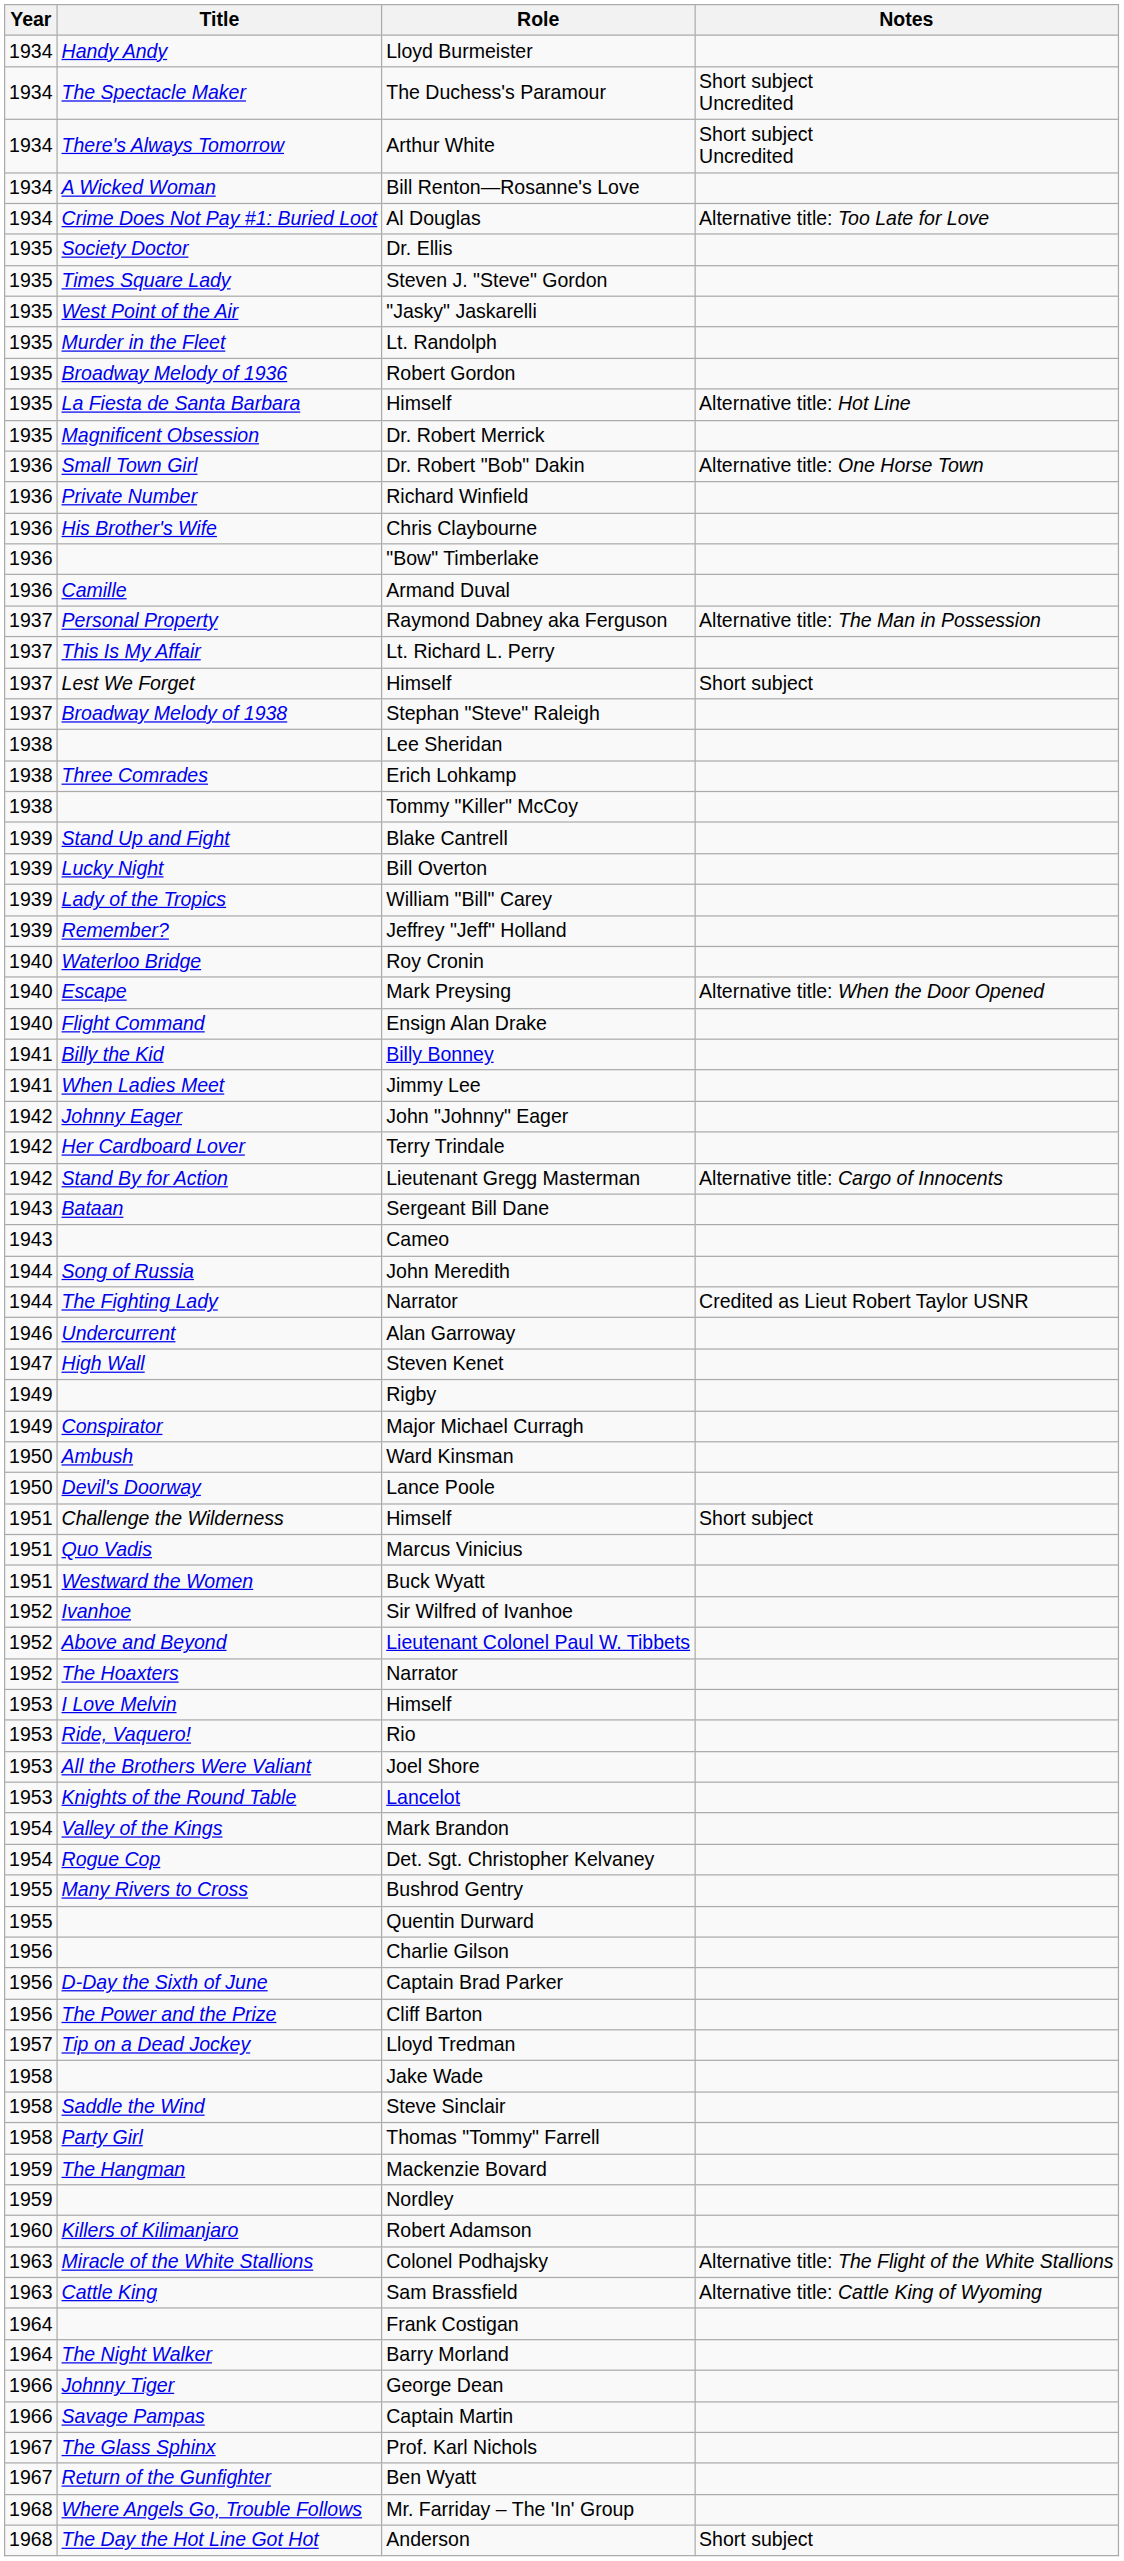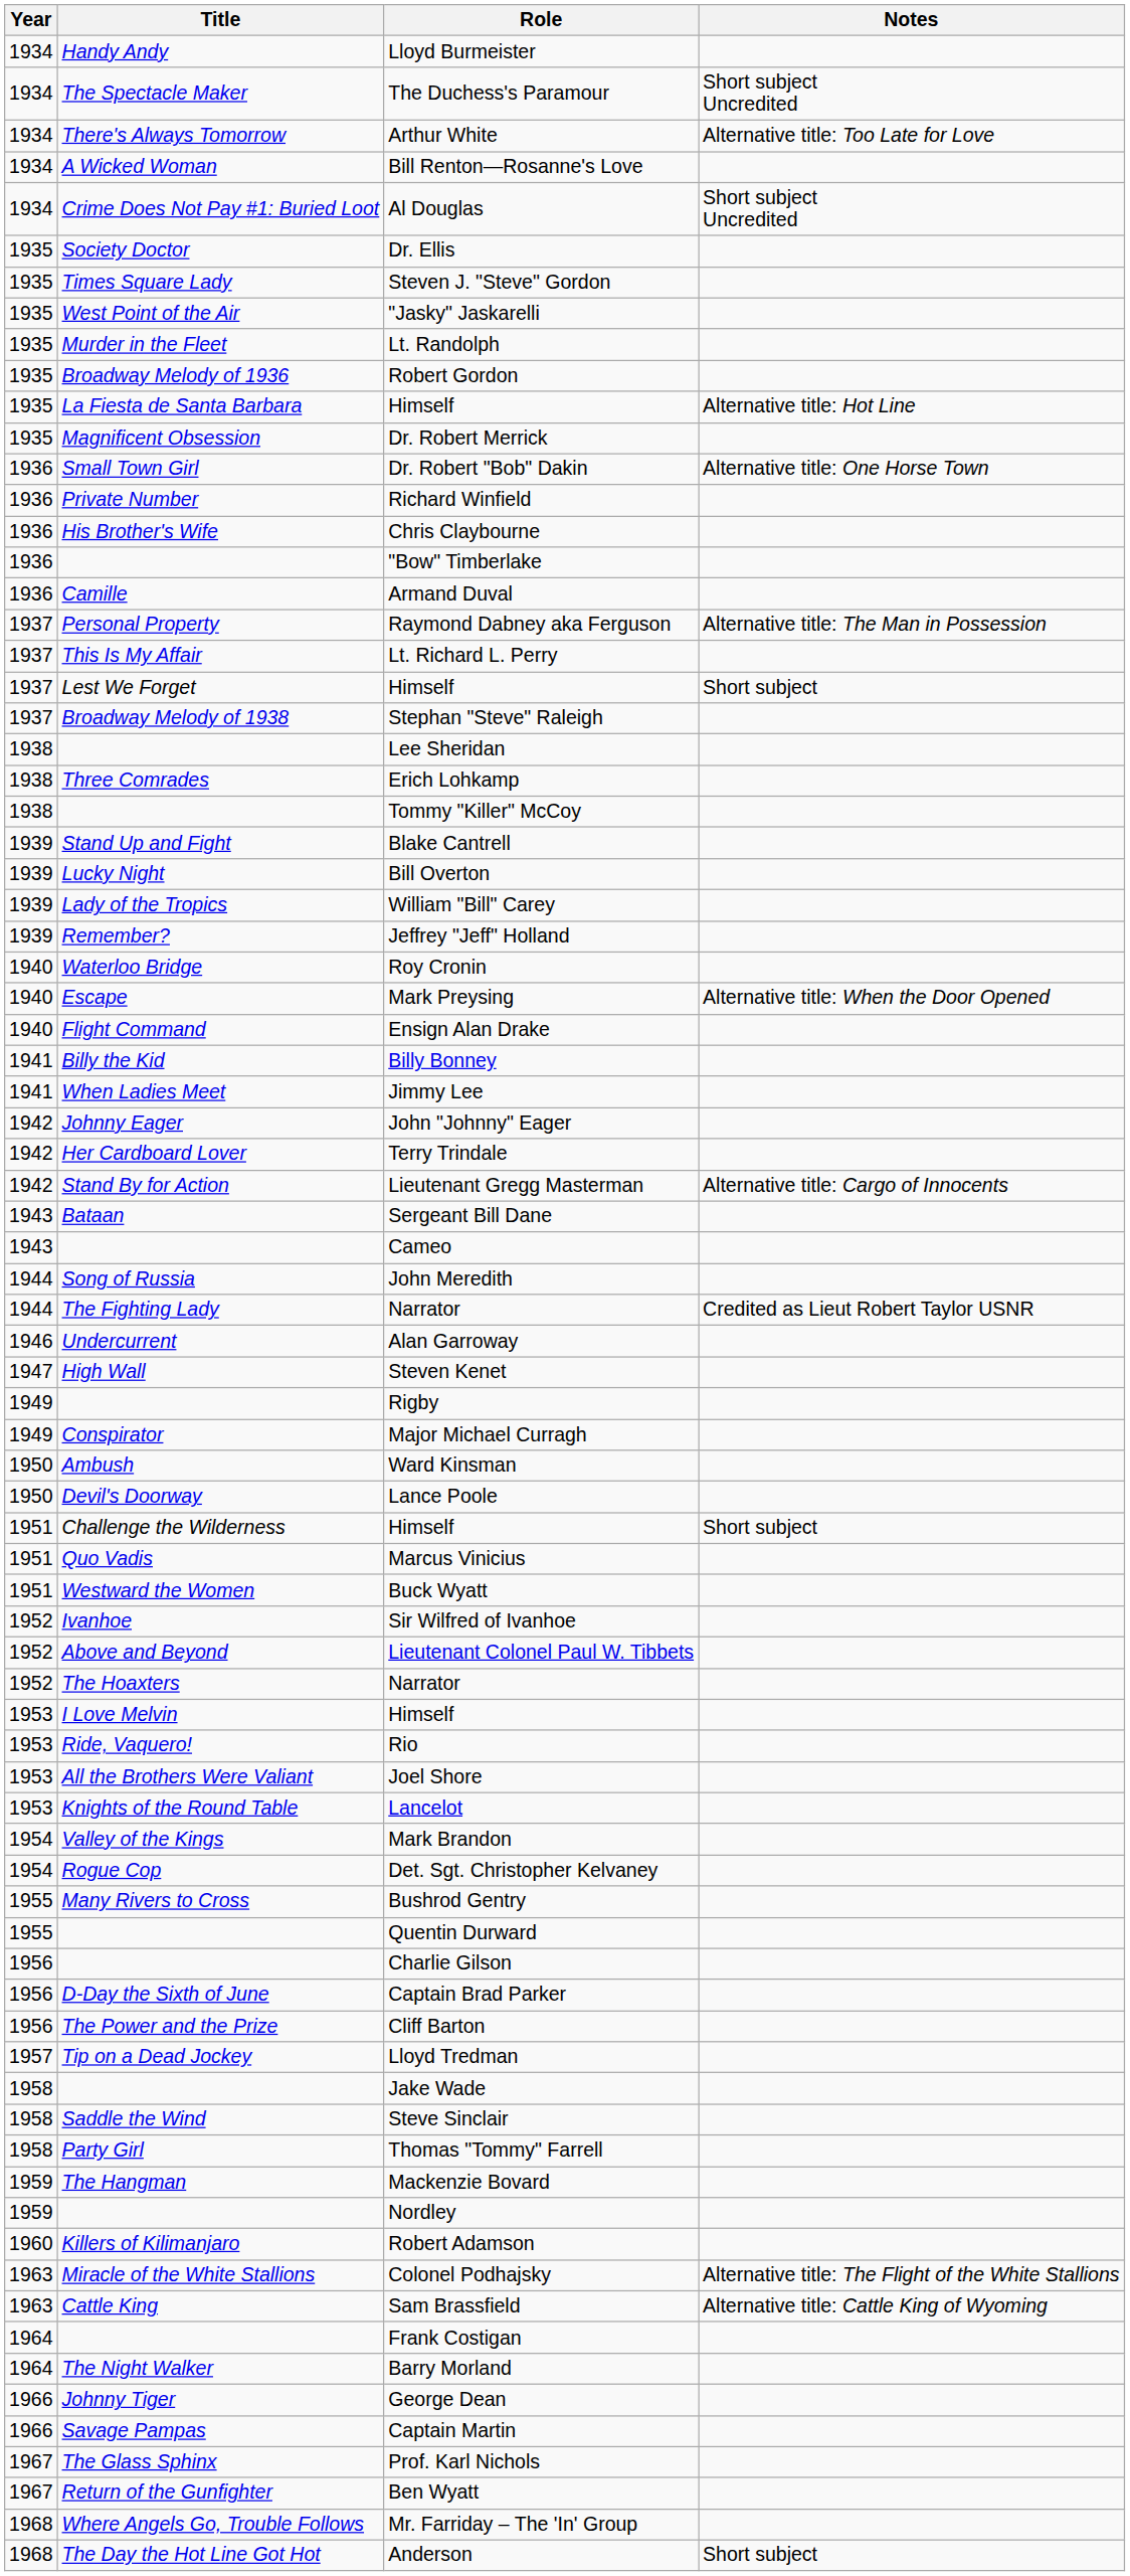Arthur White | Notes: Short subject Uncredited -> Alternative title: Too Late for Love
Al Douglas | Notes: Alternative title: Too Late for Love -> Short subject Uncredited
